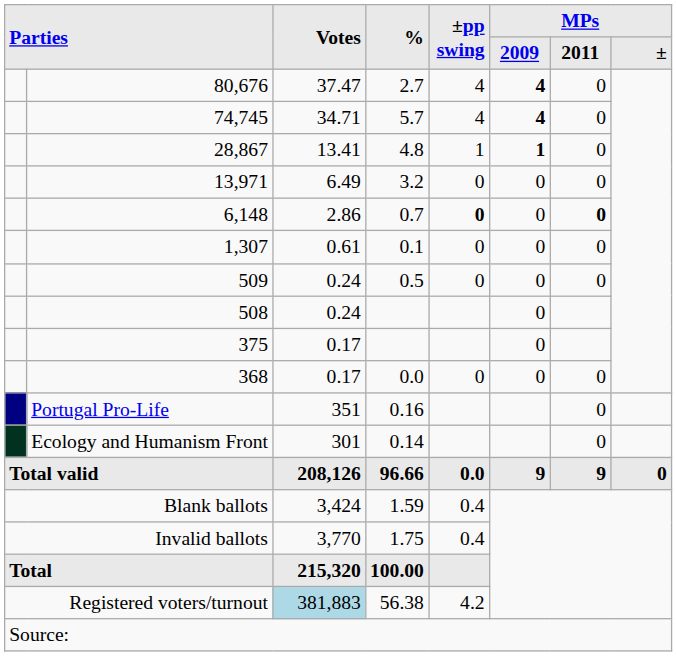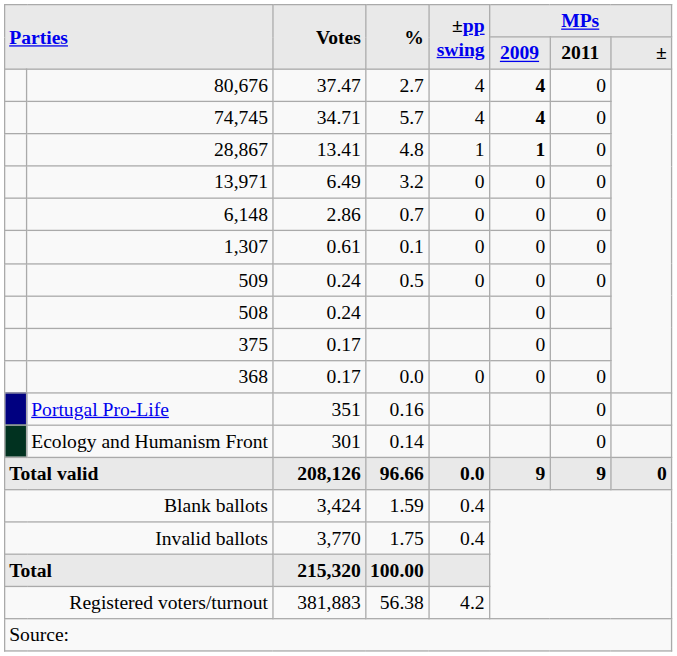6,148 | ±pp swing: bold -> normal
6,148 | MPs / 2011: bold -> normal
Registered voters/turnout | Votes: lightblue background -> no background
